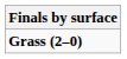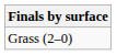row 2 | column 1: bold -> normal
